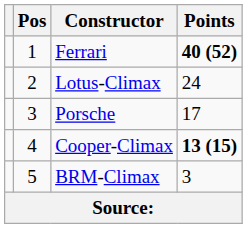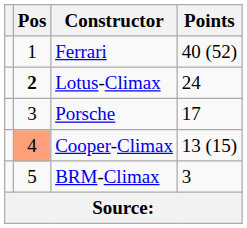Ferrari | Points: bold -> normal
Lotus-Climax | Pos: normal -> bold
Cooper-Climax | Pos: no background -> lightsalmon background
Cooper-Climax | Points: bold -> normal
